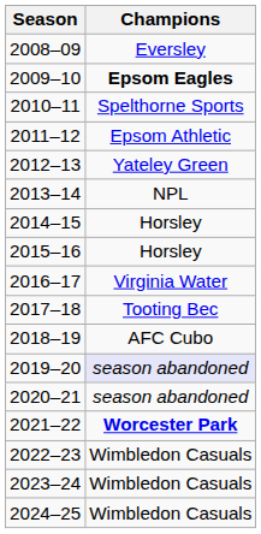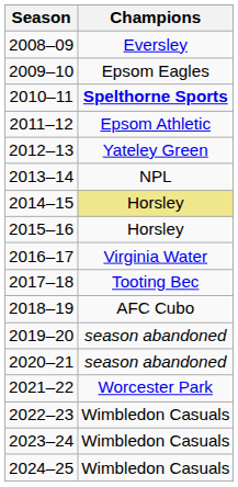2009–10 | Champions: bold -> normal
2010–11 | Champions: normal -> bold
2014–15 | Champions: no background -> khaki background
2019–20 | Champions: lavender background -> no background
2021–22 | Champions: bold -> normal
